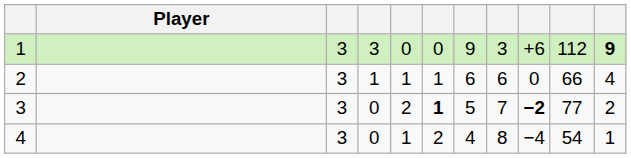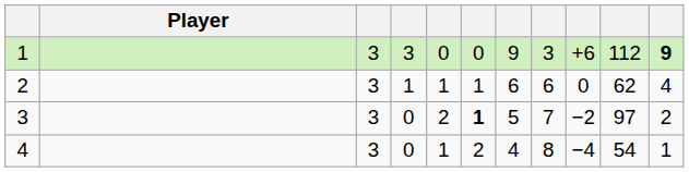row 3 | column 10: 66 -> 62
row 4 | column 9: bold -> normal
row 4 | column 10: 77 -> 97
